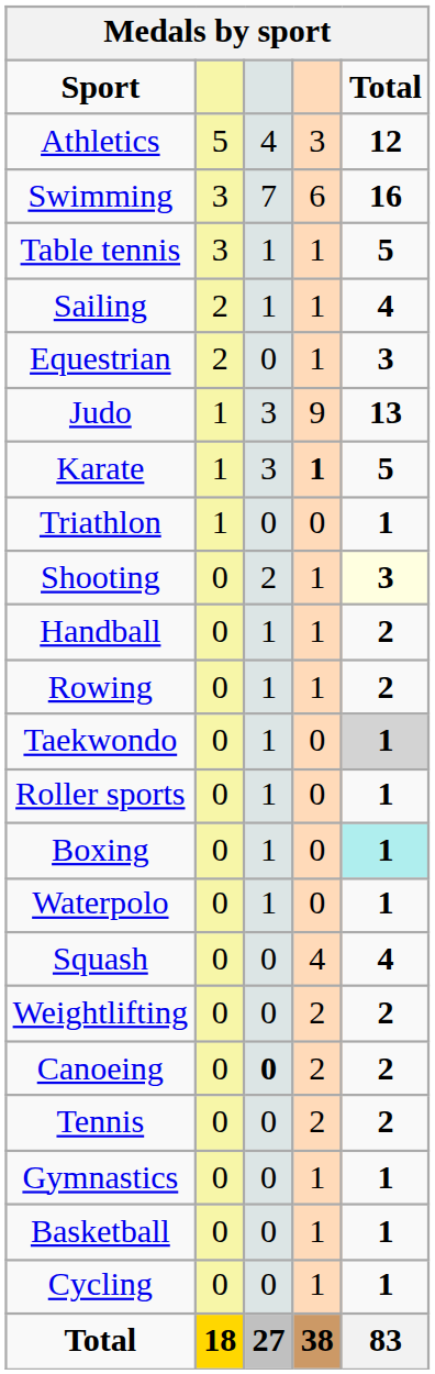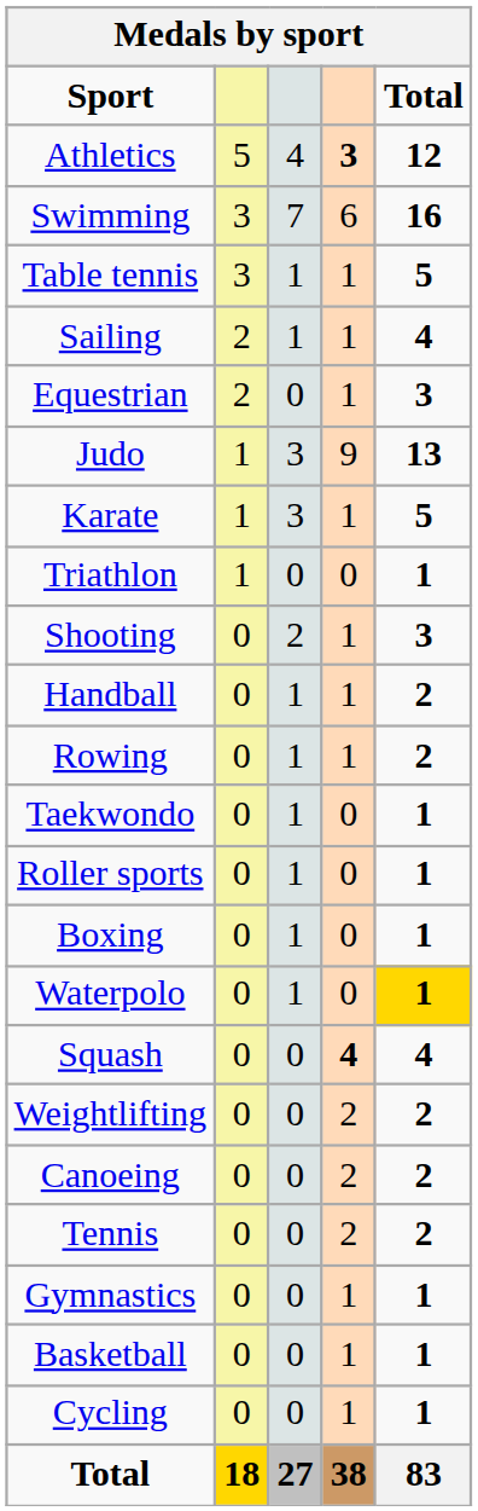Athletics | column 4: normal -> bold
Karate | column 4: bold -> normal
Shooting | Total: lightyellow background -> no background
Taekwondo | Total: lightgrey background -> no background
Boxing | Total: paleturquoise background -> no background
Waterpolo | Total: no background -> gold background
Squash | column 4: normal -> bold
Canoeing | column 3: bold -> normal
